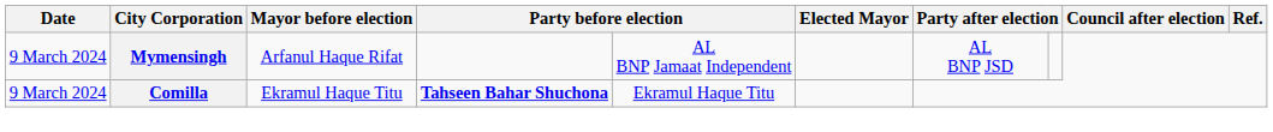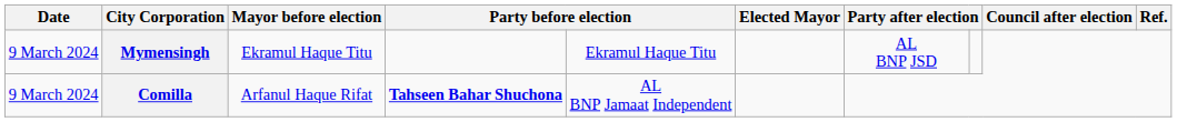Mymensingh | Mayor before election: Arfanul Haque Rifat -> Ekramul Haque Titu
Mymensingh | column 5: AL BNP Jamaat Independent -> Ekramul Haque Titu
Comilla | Mayor before election: Ekramul Haque Titu -> Arfanul Haque Rifat
Comilla | column 5: Ekramul Haque Titu -> AL BNP Jamaat Independent
